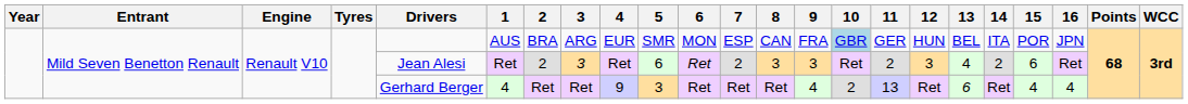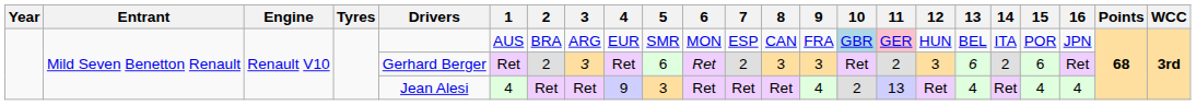row 2 | 11: no background -> pink background
row 3 | Drivers: Jean Alesi -> Gerhard Berger
row 3 | 13: 4 -> 6
row 4 | Drivers: Gerhard Berger -> Jean Alesi
row 4 | 13: 6 -> 4
